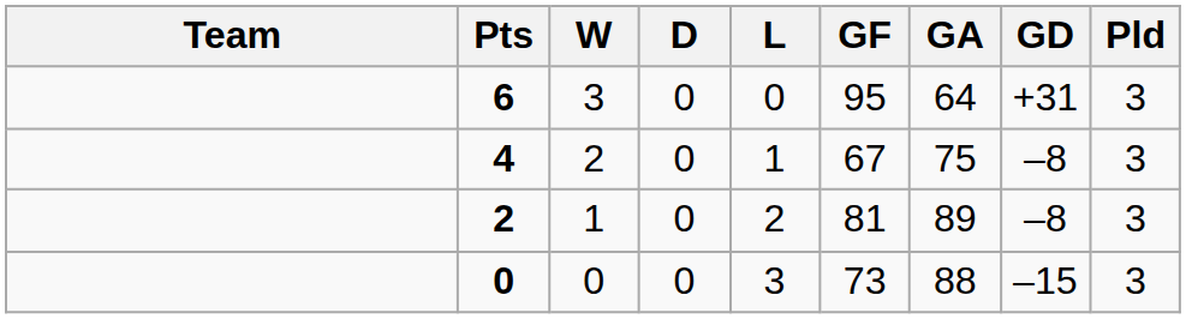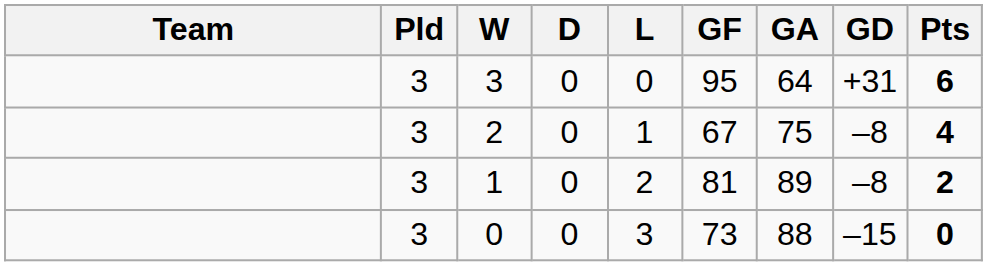columns swapped: Pld <-> Pts
